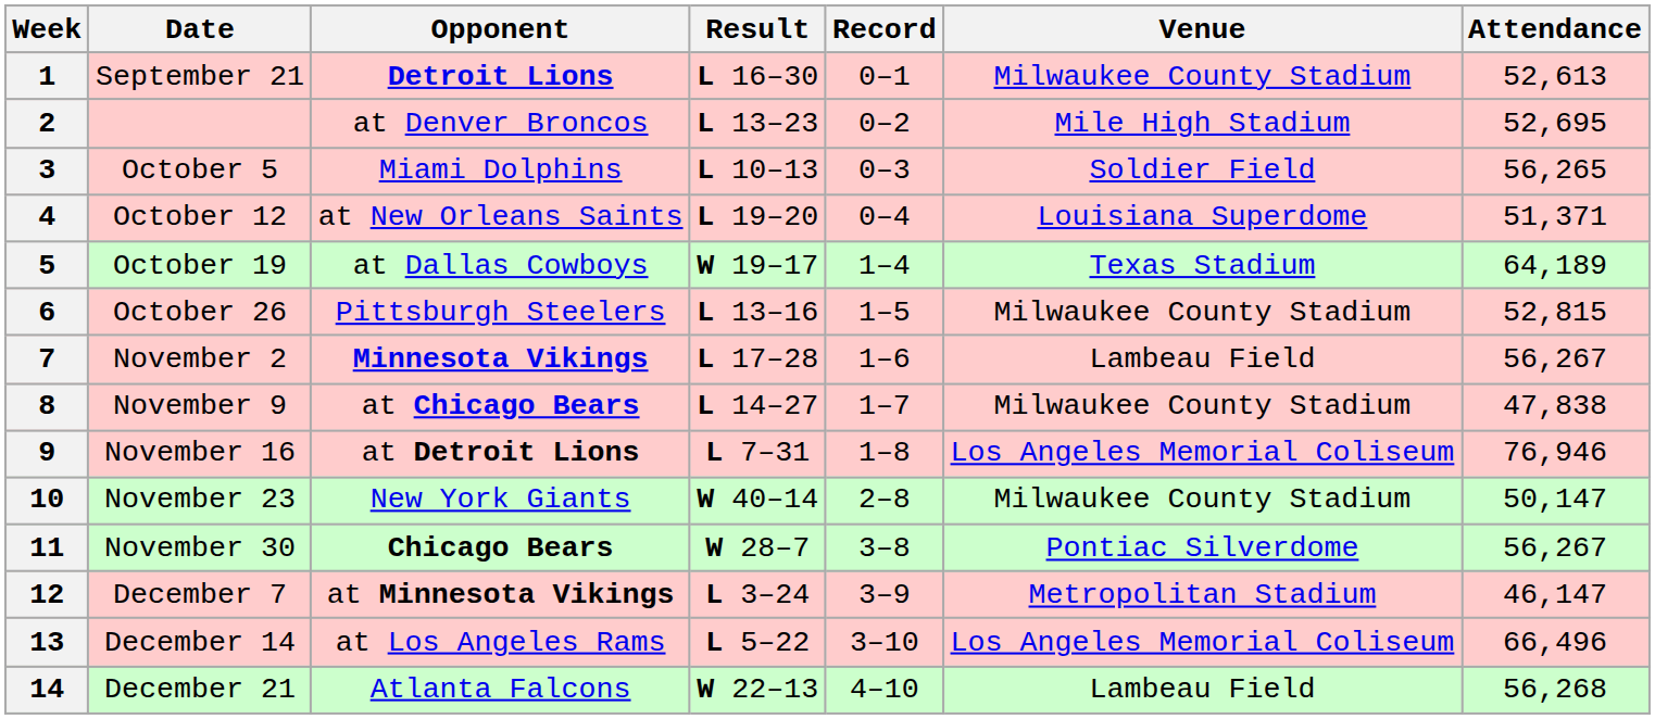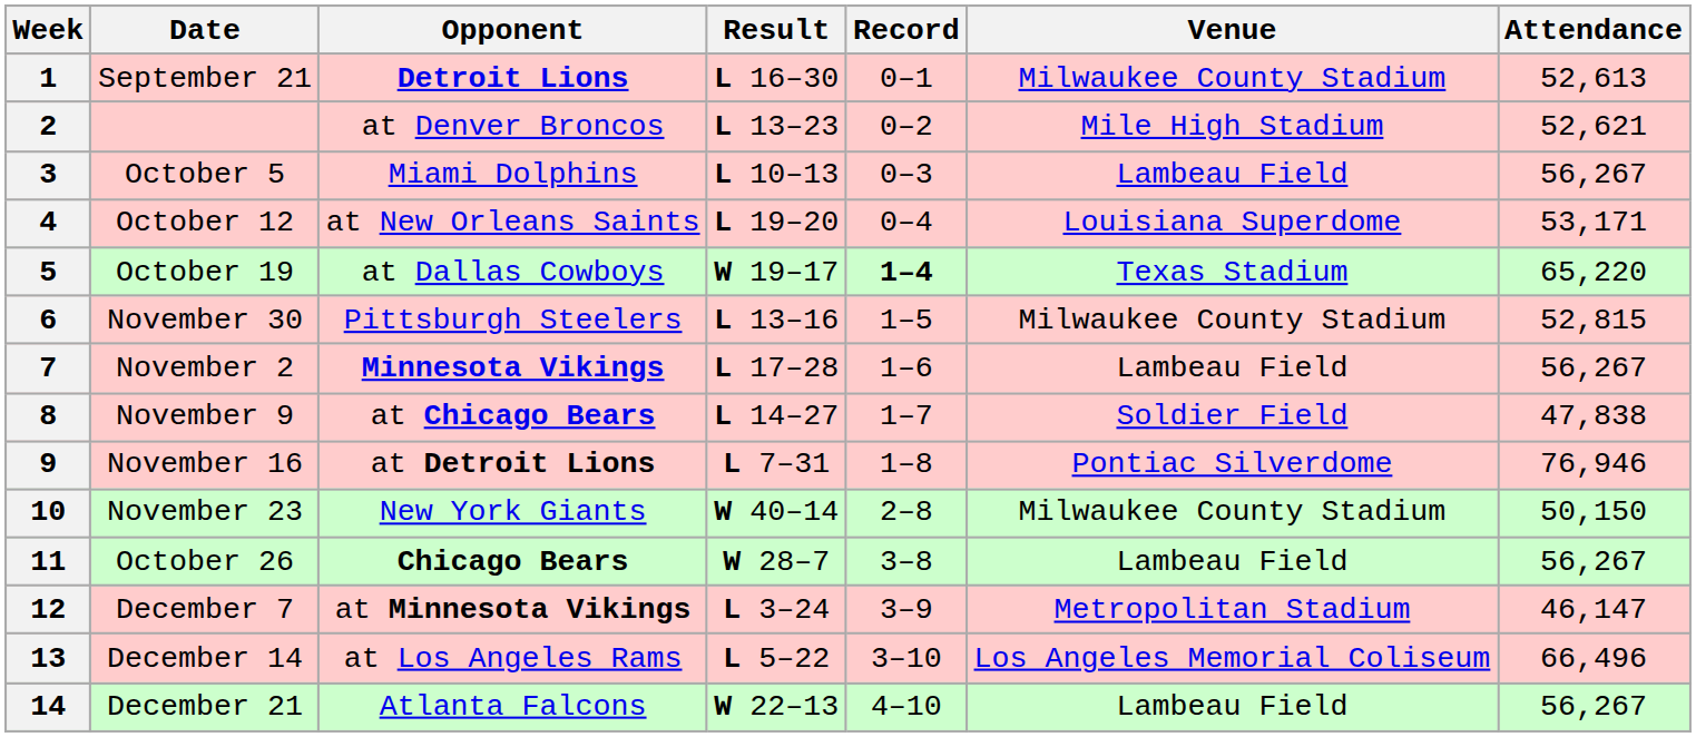2 | Attendance: 52,695 -> 52,621
3 | Venue: Soldier Field -> Lambeau Field
3 | Attendance: 56,265 -> 56,267
4 | Attendance: 51,371 -> 53,171
5 | Record: normal -> bold
5 | Attendance: 64,189 -> 65,220
6 | Date: October 26 -> November 30
8 | Venue: Milwaukee County Stadium -> Soldier Field
9 | Venue: Los Angeles Memorial Coliseum -> Pontiac Silverdome
10 | Attendance: 50,147 -> 50,150
11 | Date: November 30 -> October 26
11 | Venue: Pontiac Silverdome -> Lambeau Field
14 | Attendance: 56,268 -> 56,267
